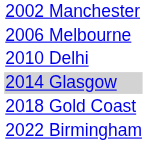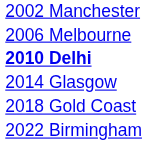2010 Delhi | column 1: normal -> bold
2014 Glasgow | column 1: lightgrey background -> no background
